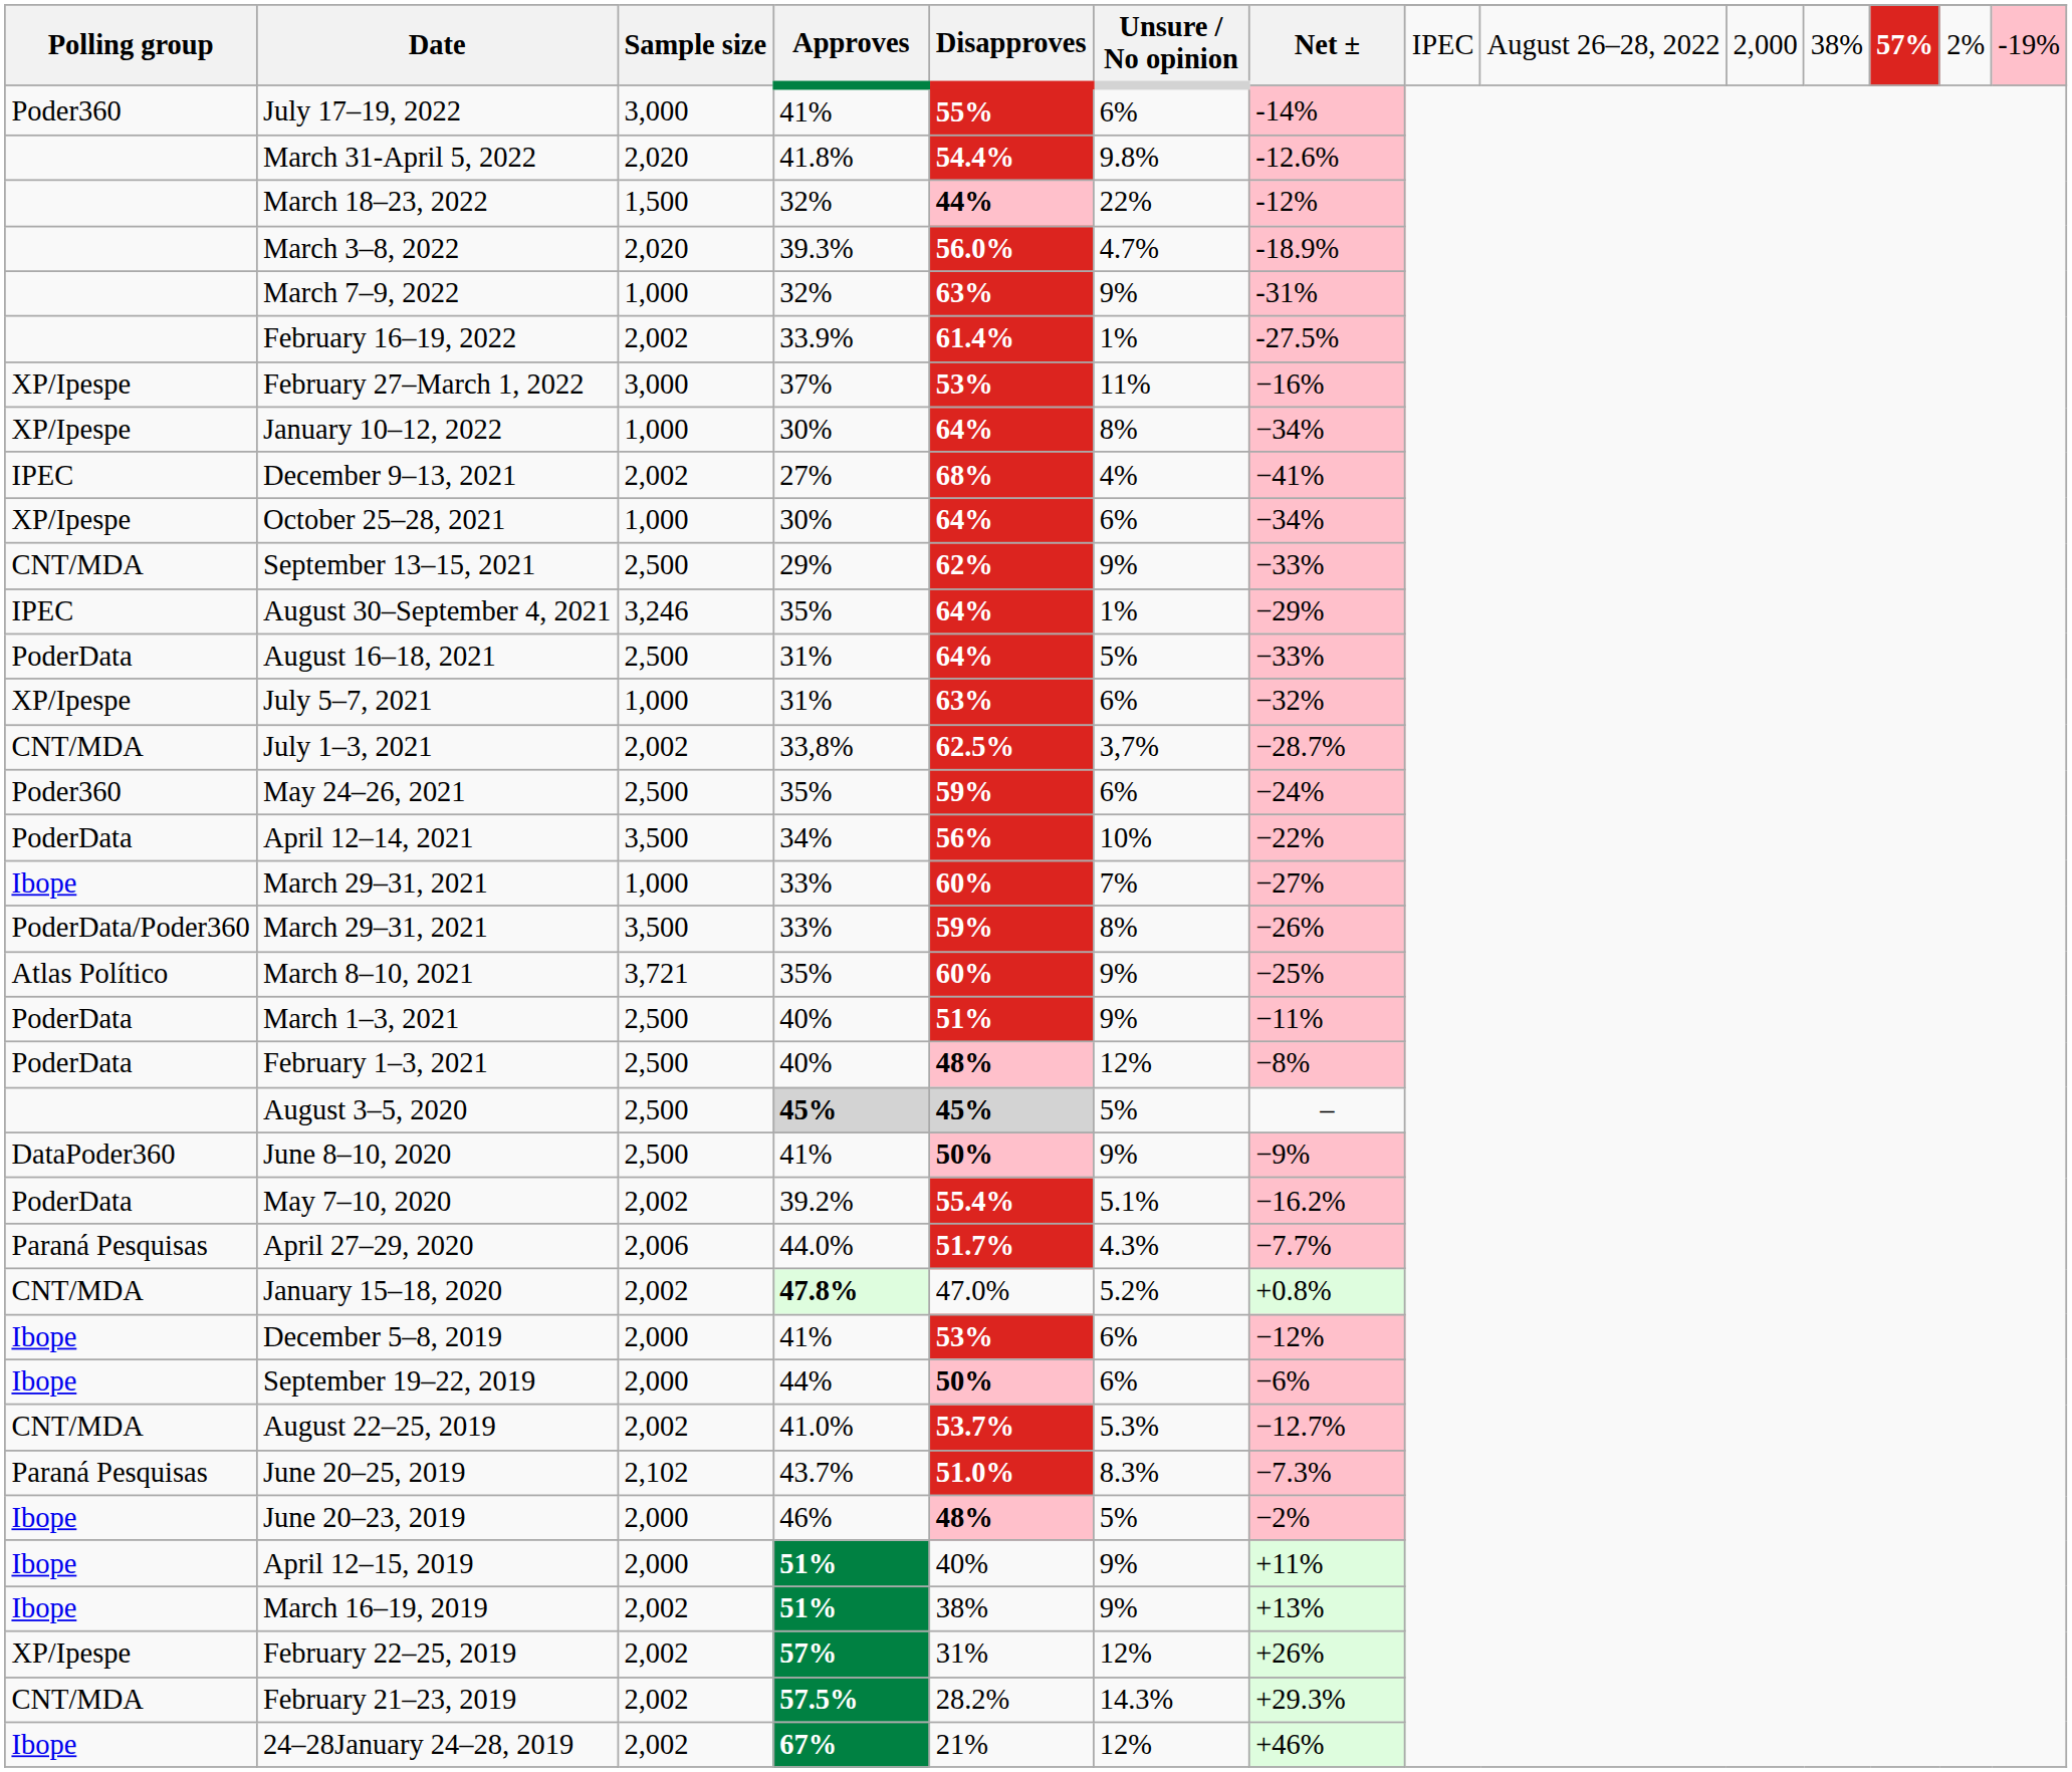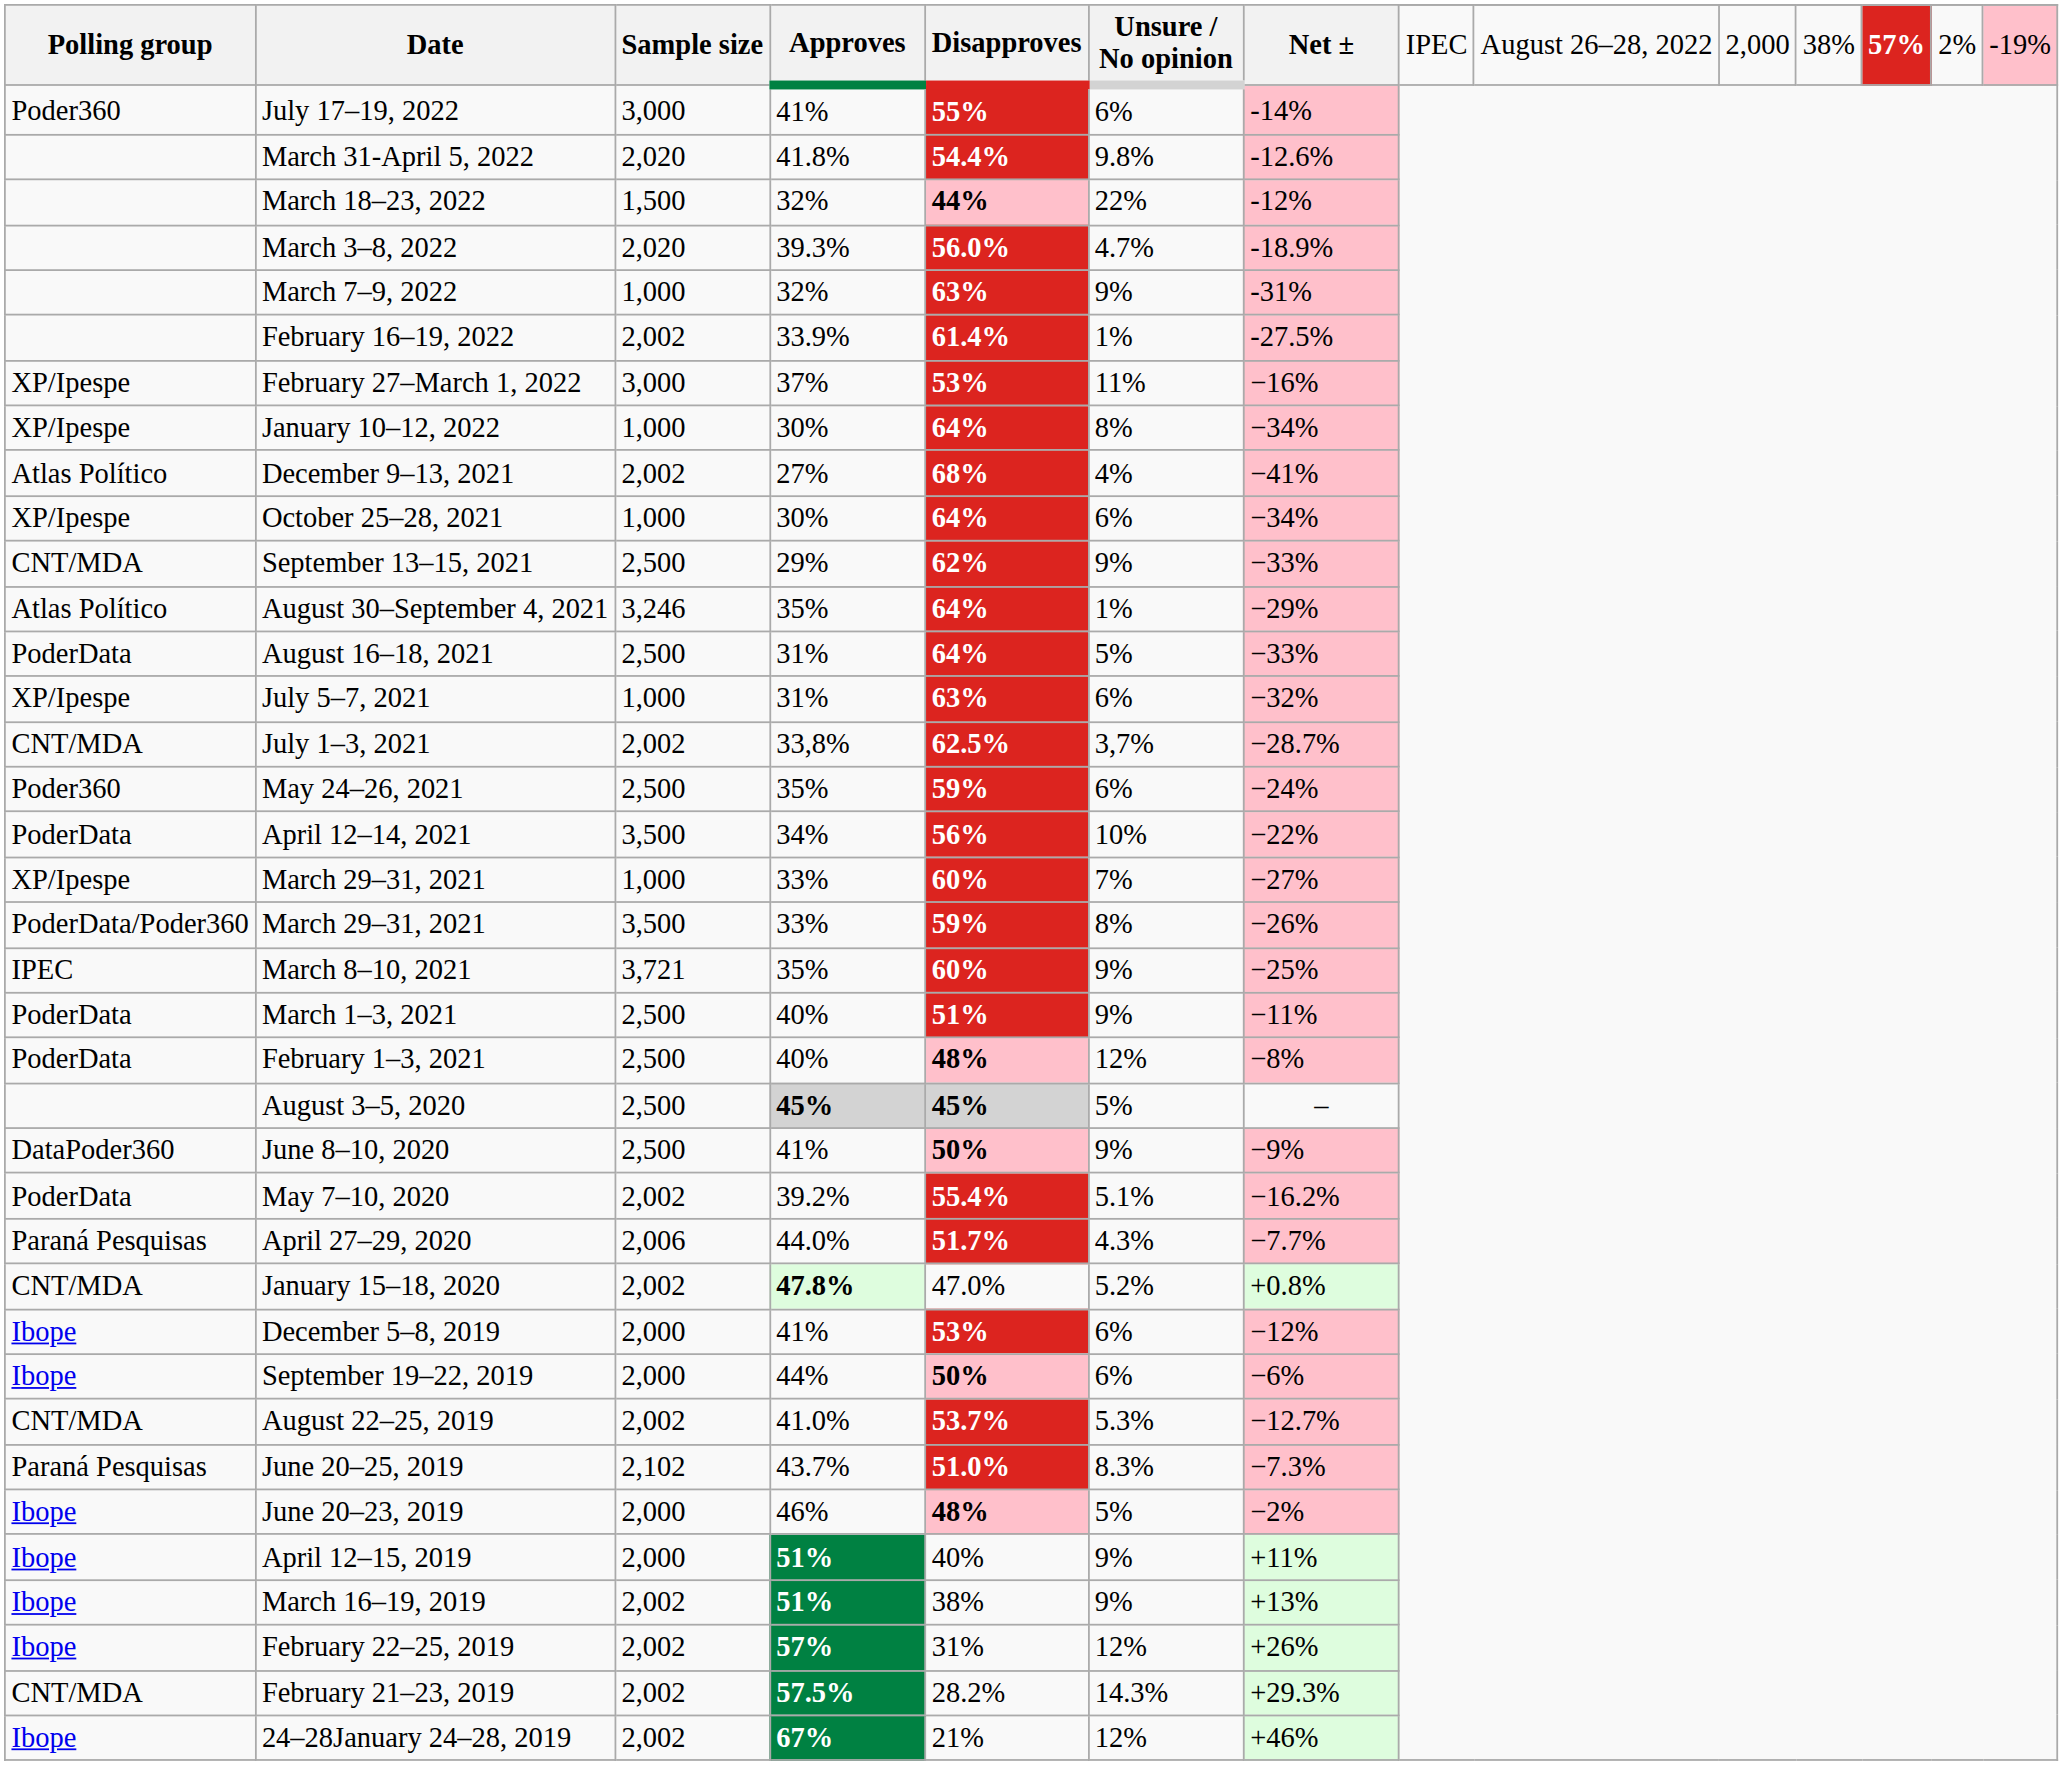December 9–13, 2021 | Polling group: IPEC -> Atlas Político
August 30–September 4, 2021 | Polling group: IPEC -> Atlas Político
March 29–31, 2021 / 1,000 | Polling group: Ibope -> XP/Ipespe
March 8–10, 2021 | Polling group: Atlas Político -> IPEC
February 22–25, 2019 | Polling group: XP/Ipespe -> Ibope
